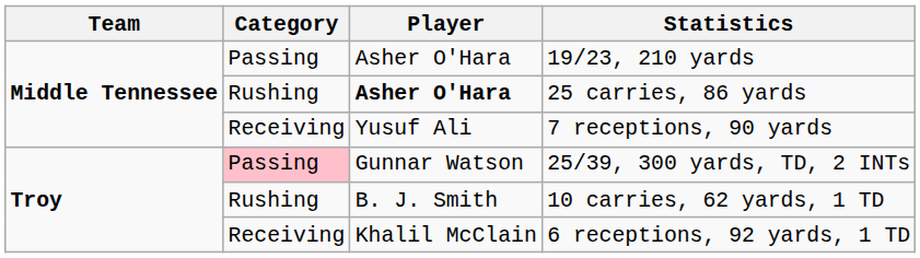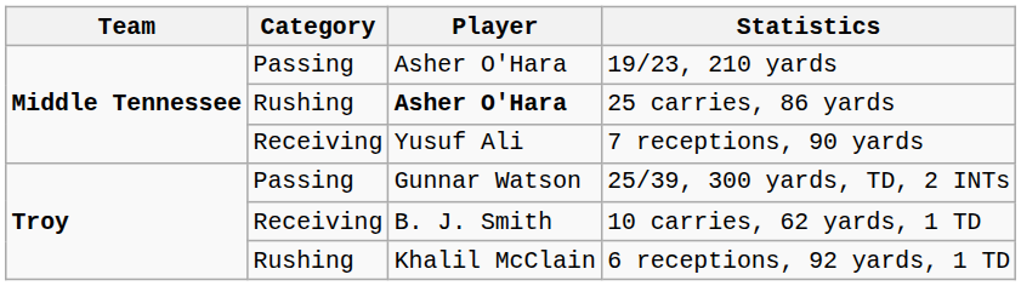25/39, 300 yards, TD, 2 INTs | Category: pink background -> no background
10 carries, 62 yards, 1 TD | Category: Rushing -> Receiving
6 receptions, 92 yards, 1 TD | Category: Receiving -> Rushing
